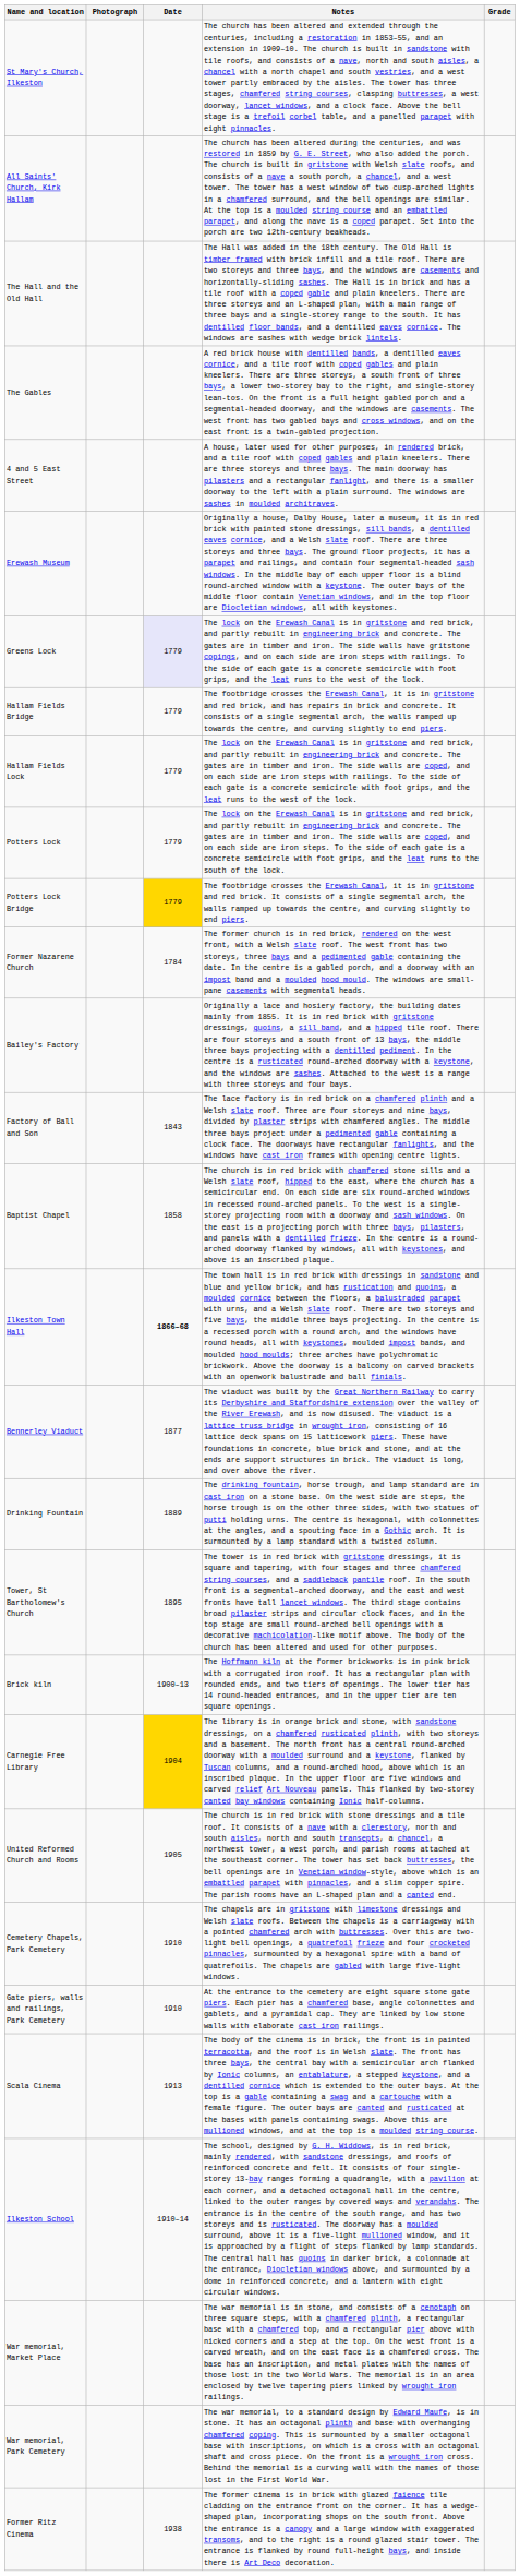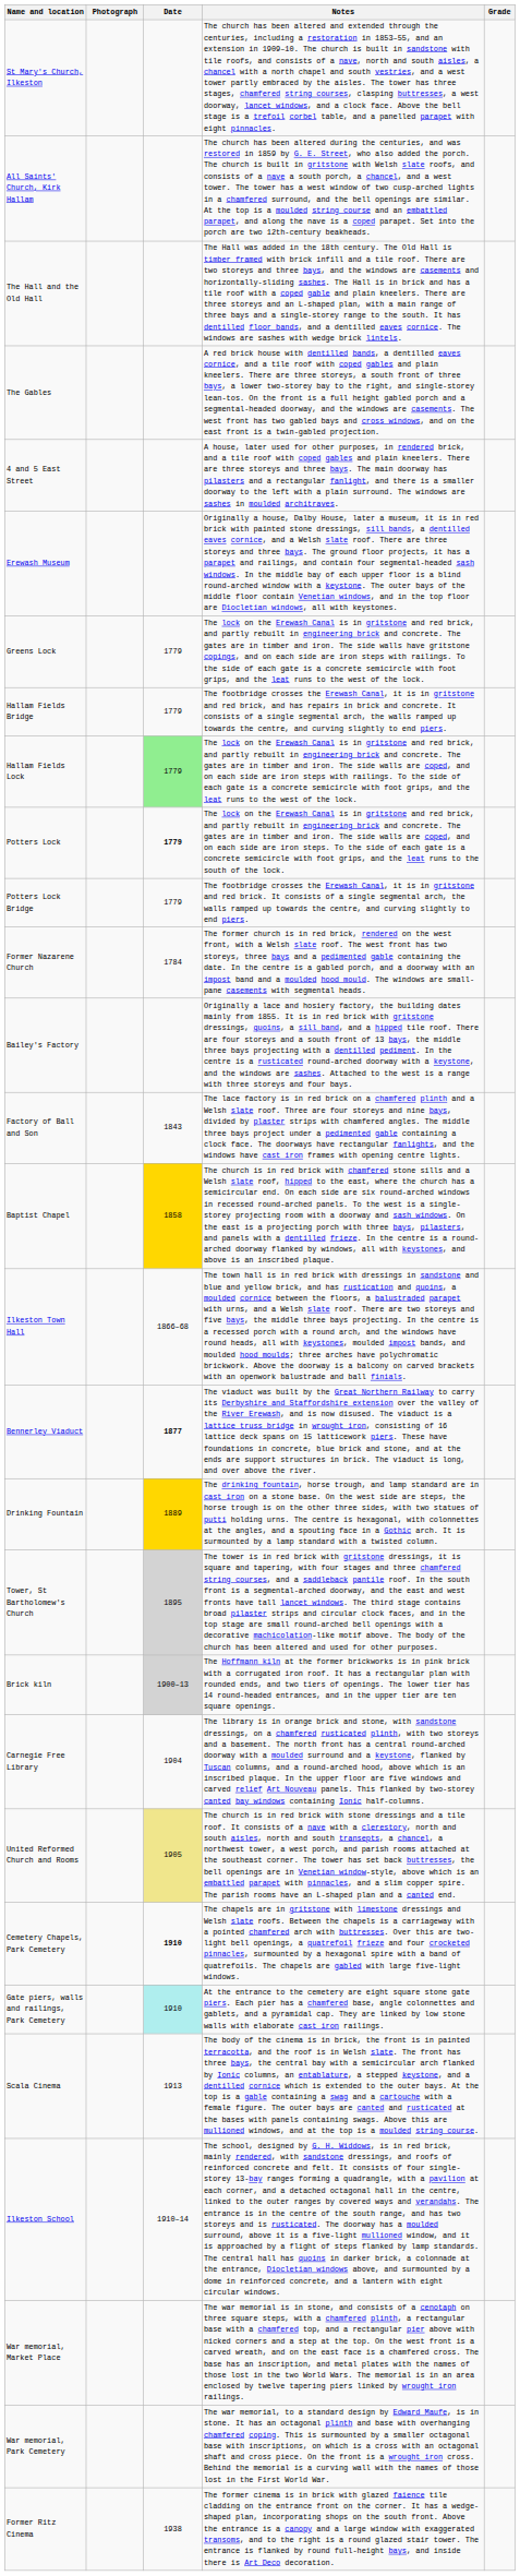Greens Lock | Date: lavender background -> no background
Hallam Fields Lock | Date: no background -> lightgreen background
Potters Lock | Date: normal -> bold
Potters Lock Bridge | Date: gold background -> no background
Baptist Chapel | Date: no background -> gold background
Ilkeston Town Hall | Date: bold -> normal
Bennerley Viaduct | Date: normal -> bold
Drinking Fountain | Date: no background -> gold background
Tower, St Bartholomew's Church | Date: no background -> lightgrey background
Brick kiln | Date: no background -> lightgrey background
Carnegie Free Library | Date: gold background -> no background
United Reformed Church and Rooms | Date: no background -> khaki background
Cemetery Chapels, Park Cemetery | Date: normal -> bold
Gate piers, walls and railings, Park Cemetery | Date: no background -> paleturquoise background
